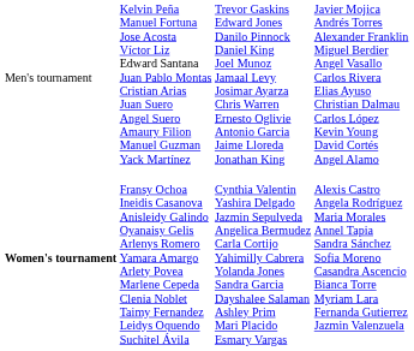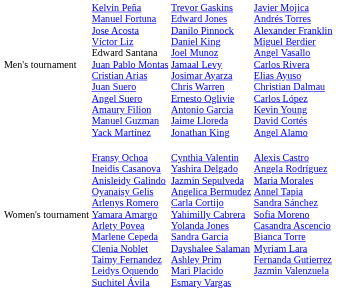Women's tournament | column 1: bold -> normal
